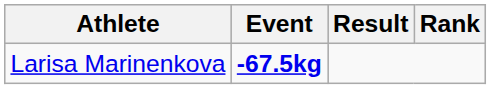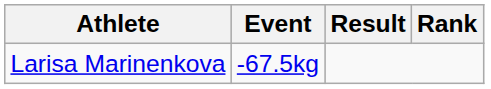Larisa Marinenkova | Event: bold -> normal
